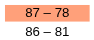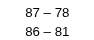87 – 78 | column 1: lightsalmon background -> no background
